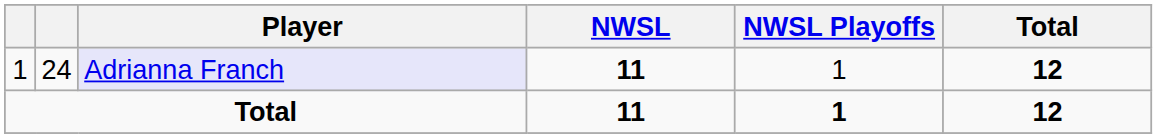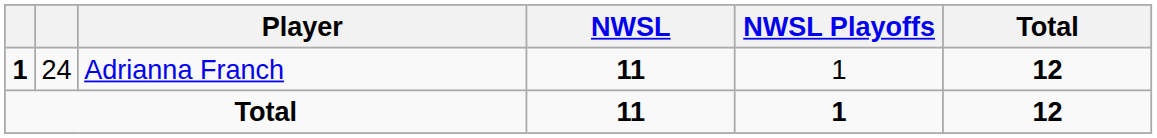row 2 | column 1: normal -> bold
row 2 | Player: lavender background -> no background
